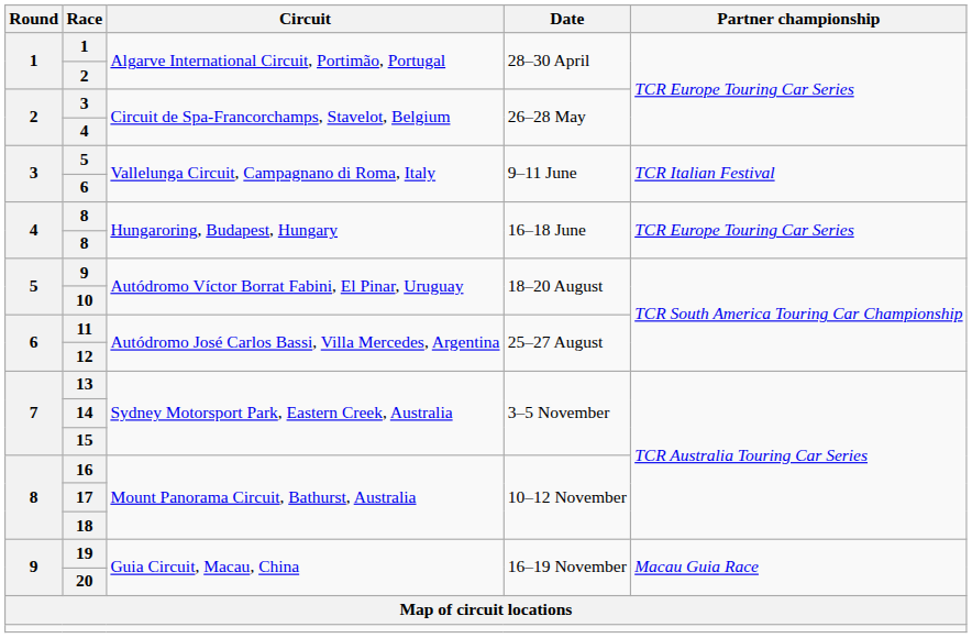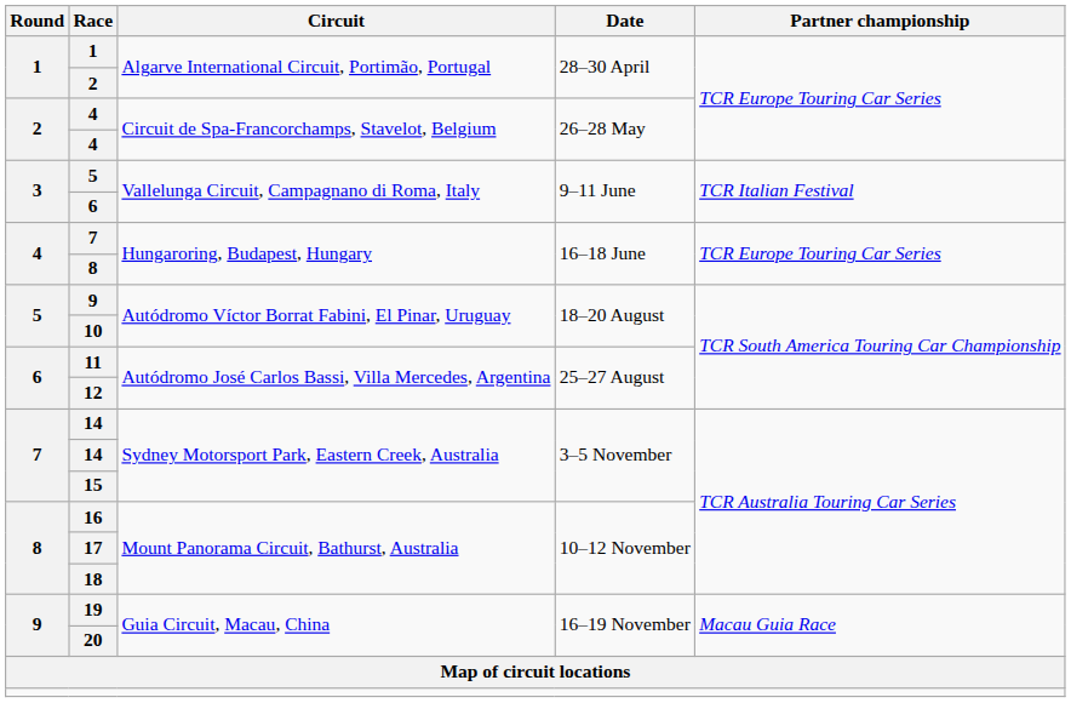row 4 | Race: 3 -> 4
row 8 | Race: 8 -> 7
row 14 | Race: 13 -> 14
